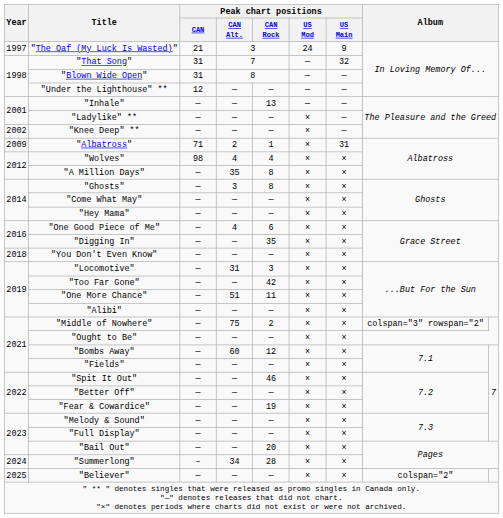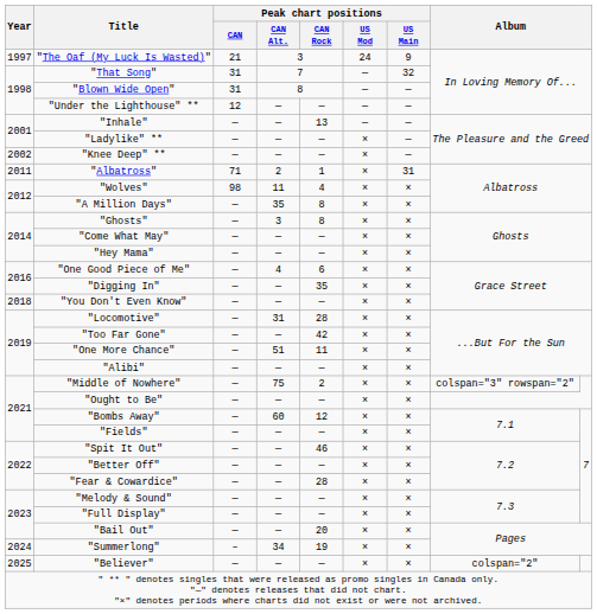"Albatross" | Year: 2009 -> 2011
"Wolves" | Peak chart positions / CAN Alt.: 4 -> 11
"Locomotive" | Peak chart positions / CAN Rock: 3 -> 28
"Fear & Cowardice" | Peak chart positions / CAN Rock: 19 -> 28
"Summerlong" | Peak chart positions / CAN Rock: 28 -> 19
